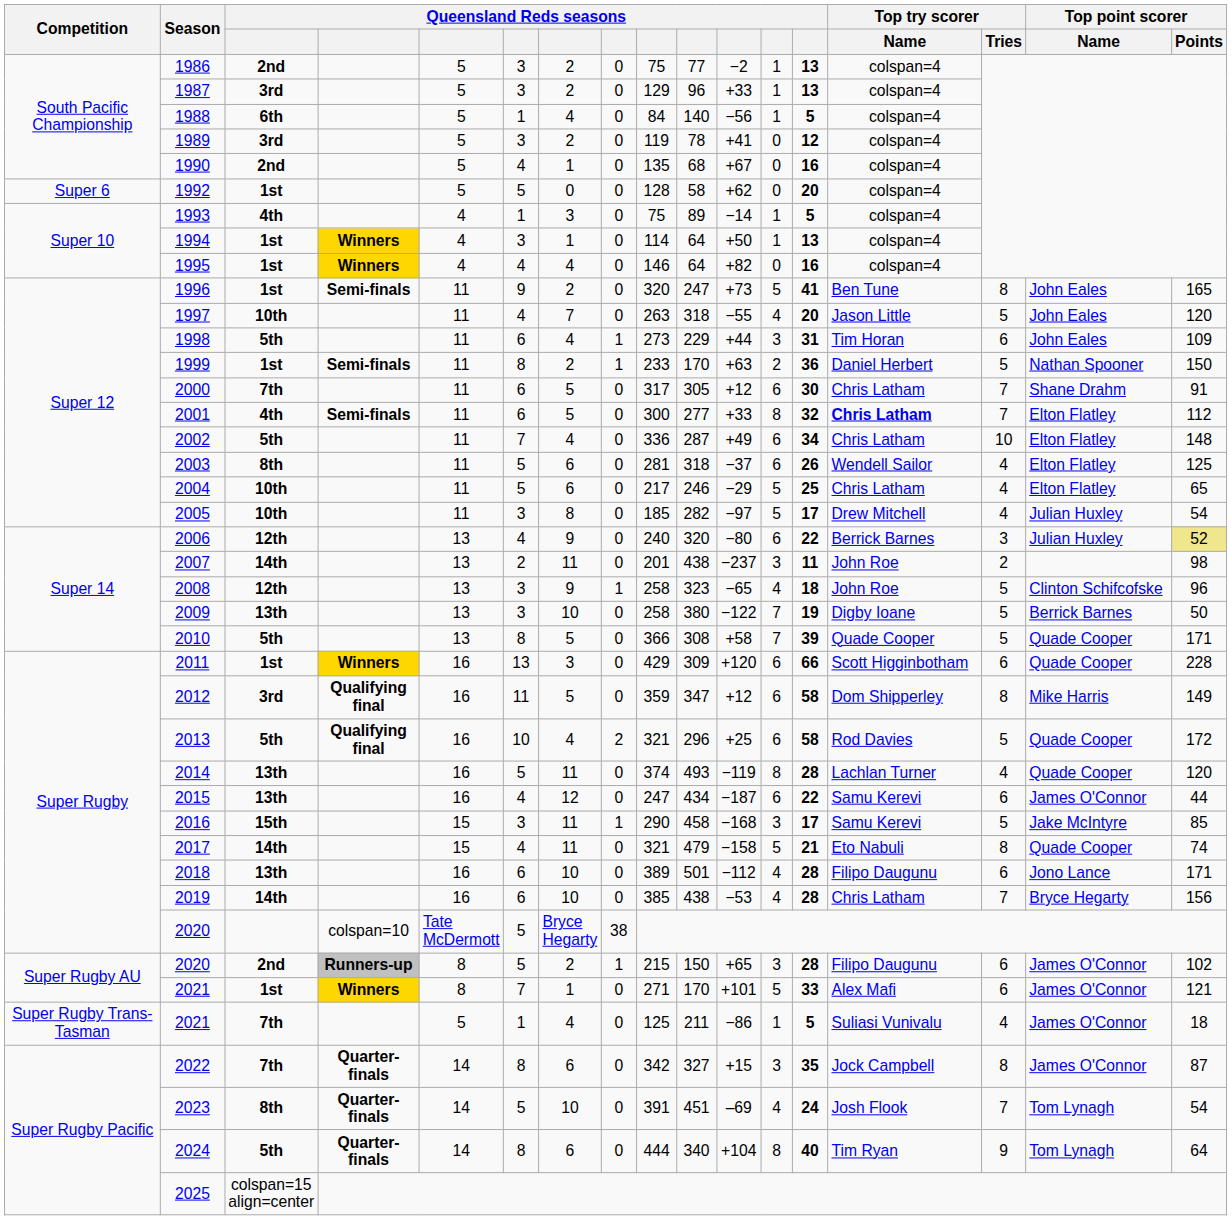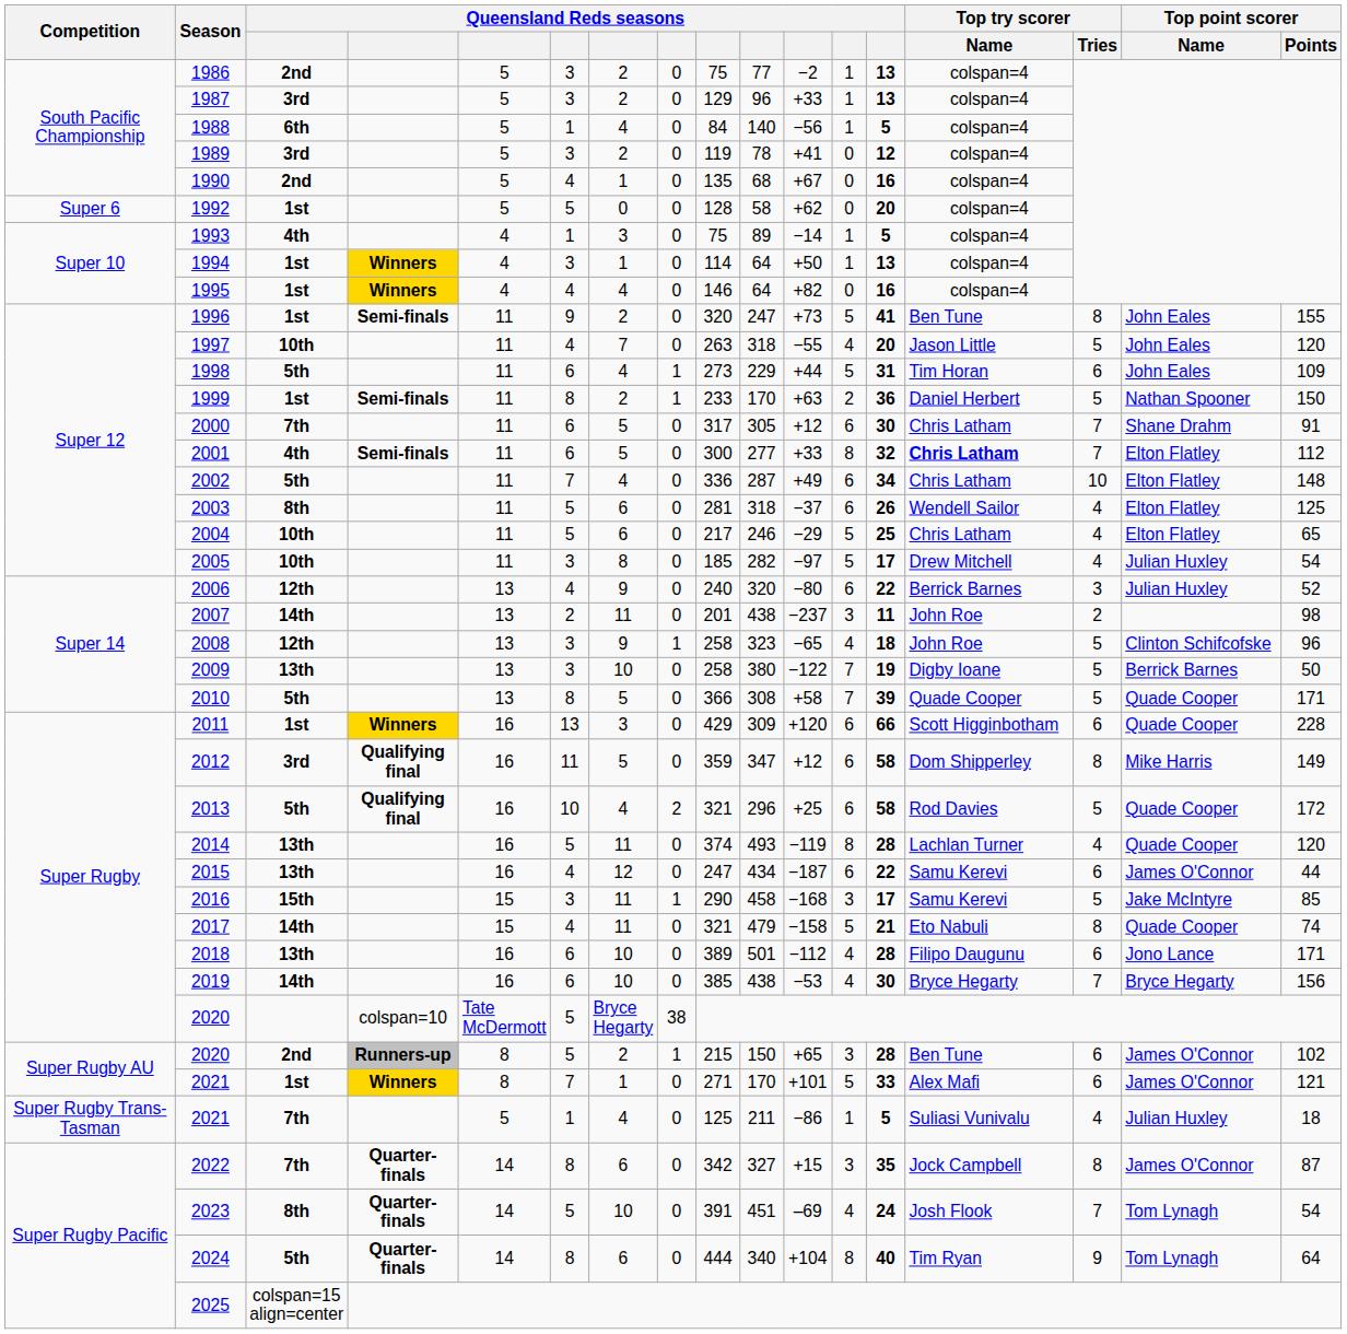1996 | Top point scorer / Points: 165 -> 155
1998 | column 12: 3 -> 5
2006 | Top point scorer / Points: khaki background -> no background
2019 | column 13: 28 -> 30
2019 | Top try scorer / Name: Chris Latham -> Bryce Hegarty
2020 / 2nd | Top try scorer / Name: Filipo Daugunu -> Ben Tune
2021 / 7th | Top point scorer / Name: James O'Connor -> Julian Huxley
